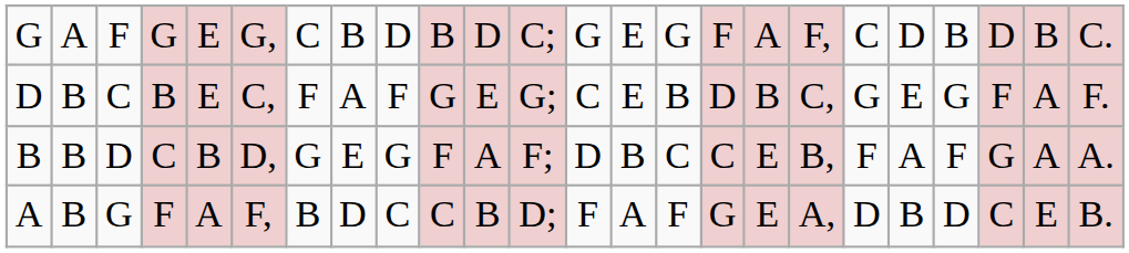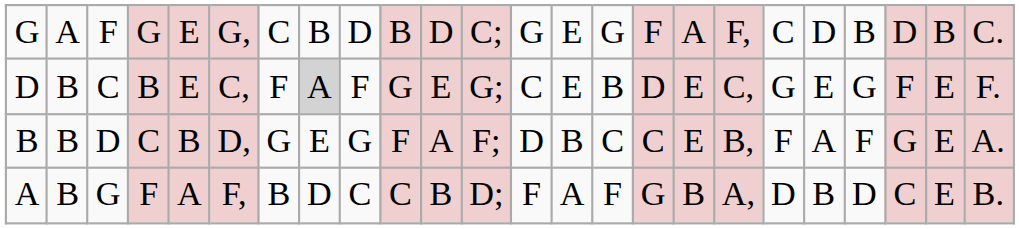row 2 | column 8: no background -> lightgrey background
row 2 | column 17: B -> E
row 2 | column 23: A -> E
row 3 | column 23: A -> E
row 4 | column 17: E -> B
